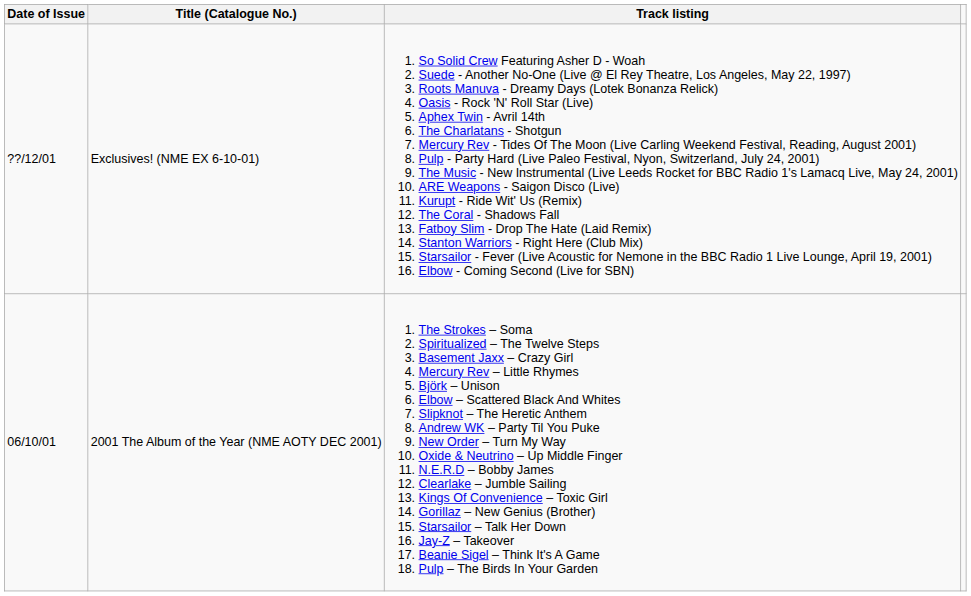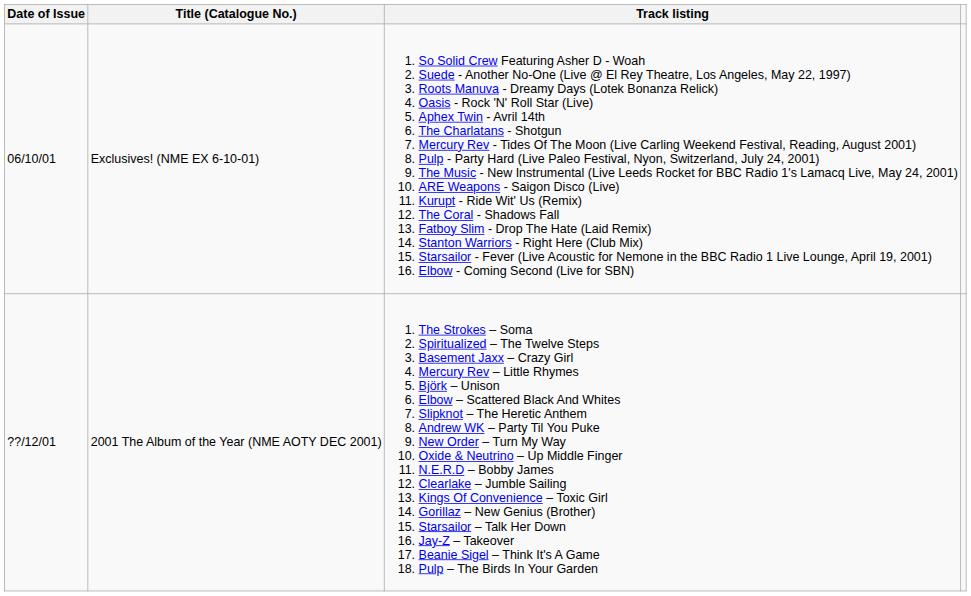Exclusives! (NME EX 6-10-01) | Date of Issue: ??/12/01 -> 06/10/01
2001 The Album of the Year (NME AOTY DEC 2001) | Date of Issue: 06/10/01 -> ??/12/01
